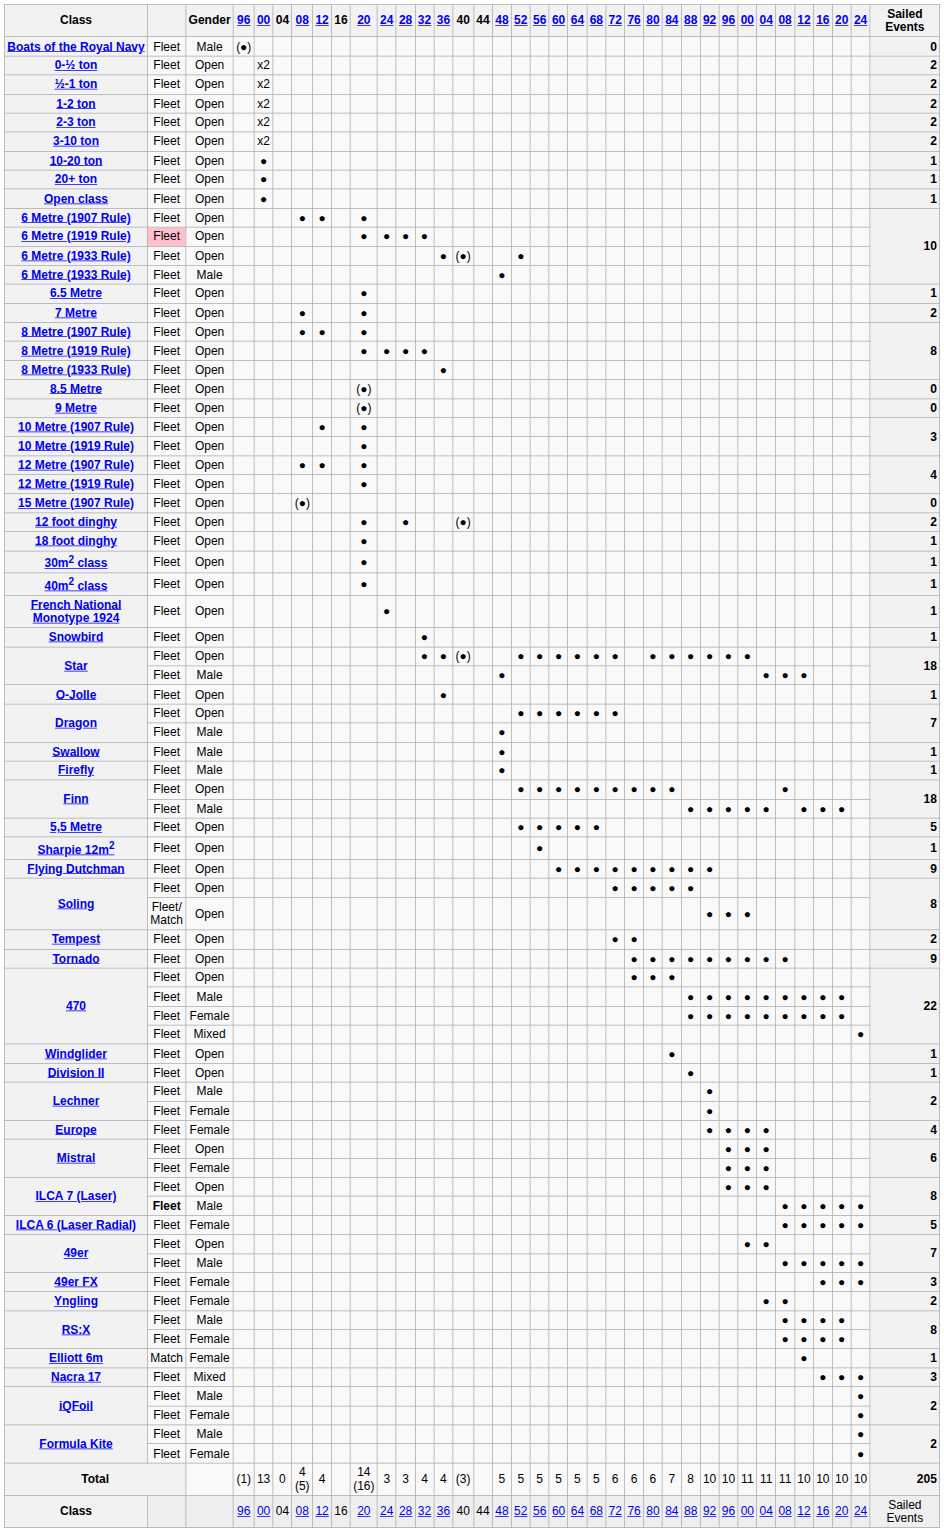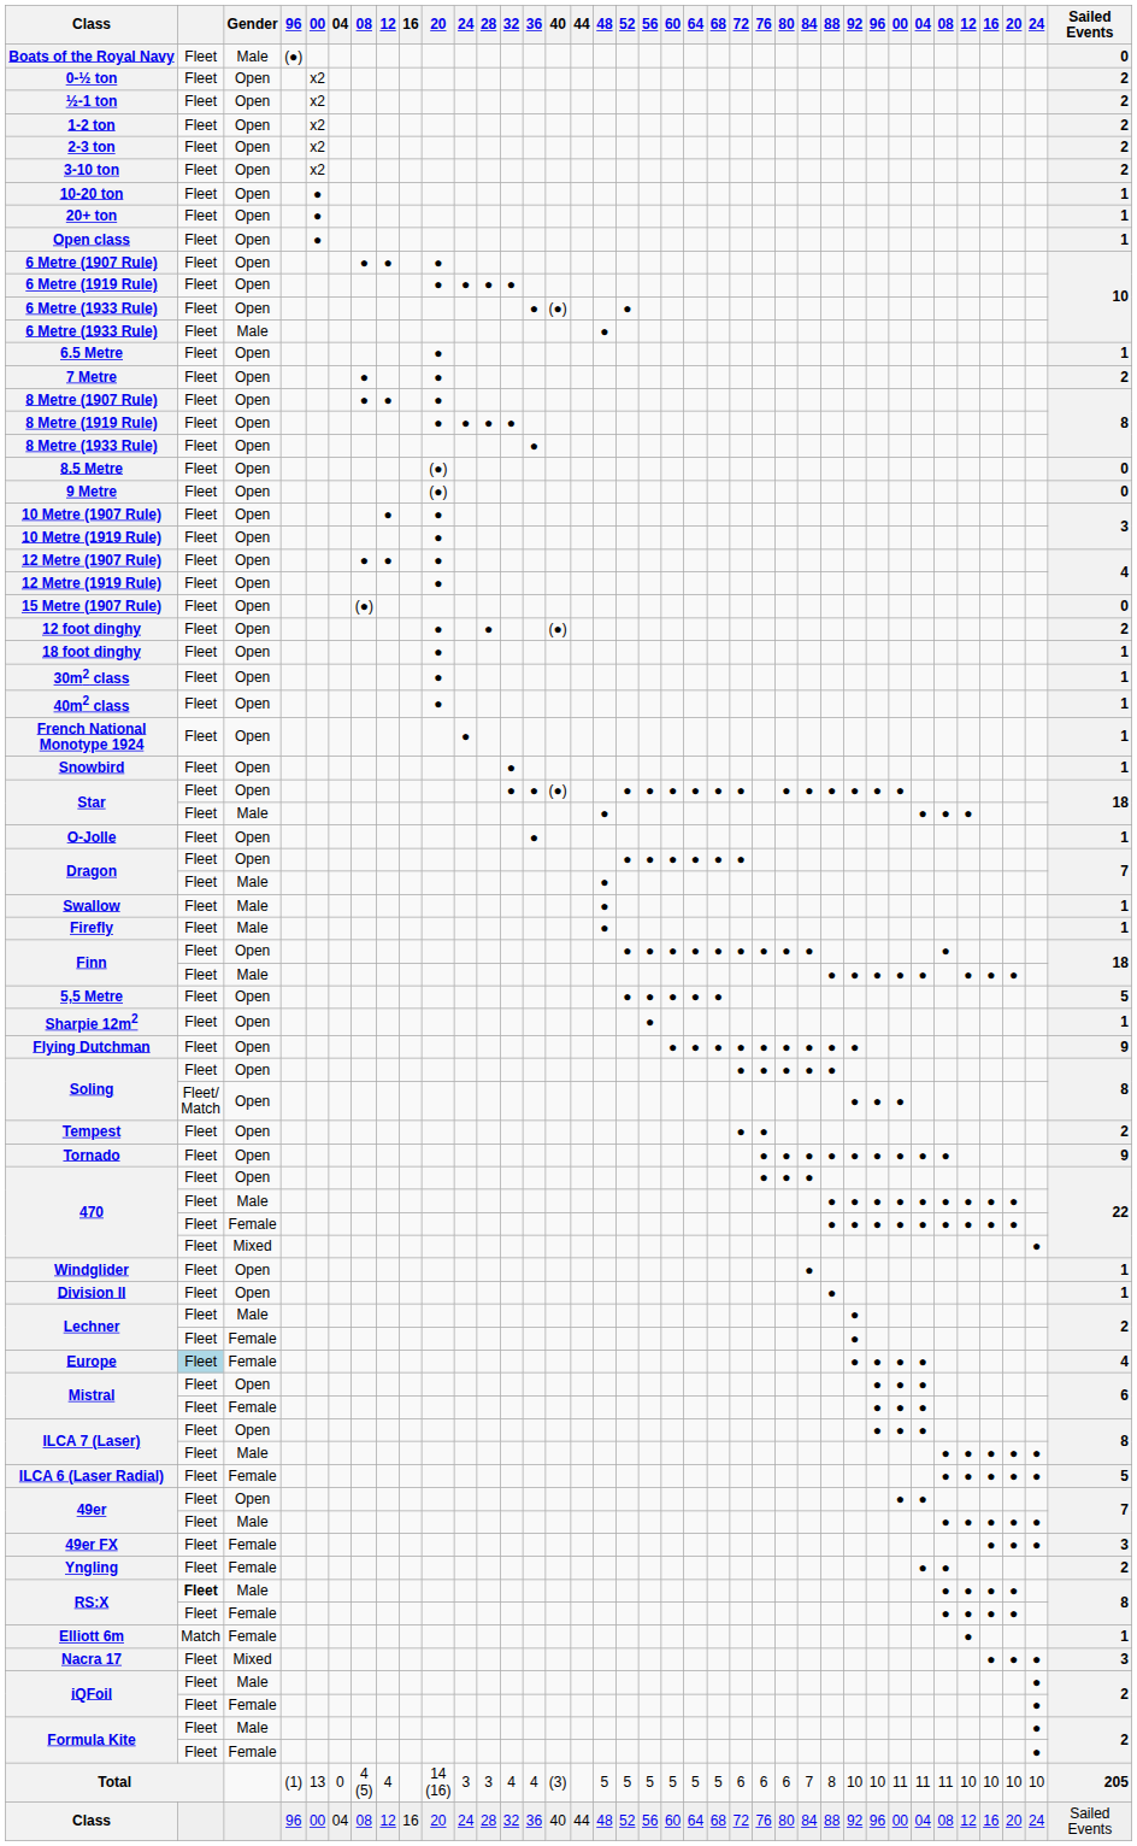6 Metre (1919 Rule) | column 2: pink background -> no background
Europe | column 2: no background -> lightblue background
ILCA 7 (Laser) / Male | column 2: bold -> normal
RS:X / Male | column 2: normal -> bold
